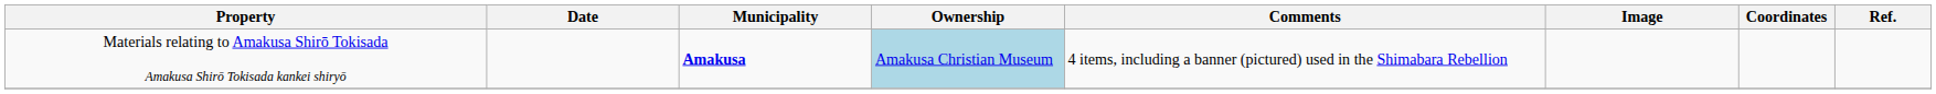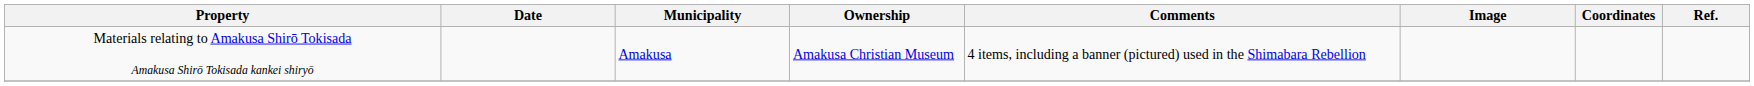row 2 | Municipality: bold -> normal
row 2 | Ownership: lightblue background -> no background
